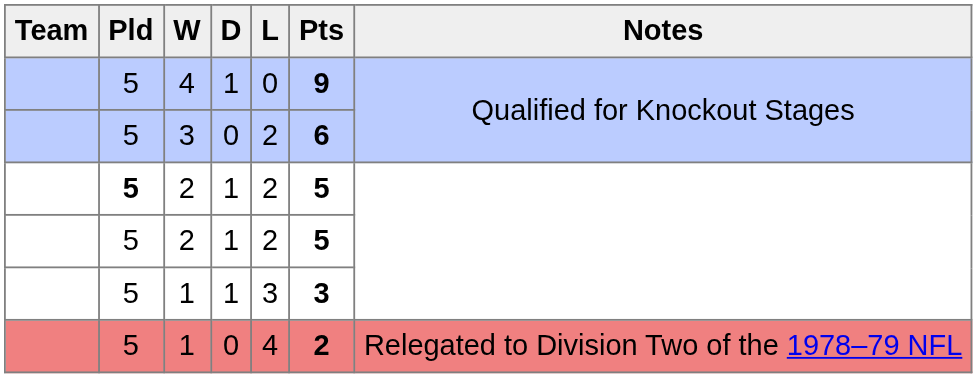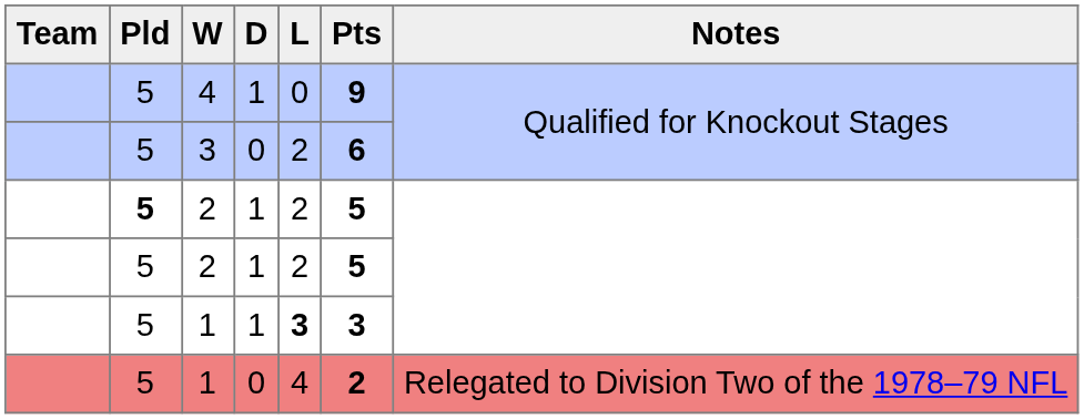row 6 | L: normal -> bold
